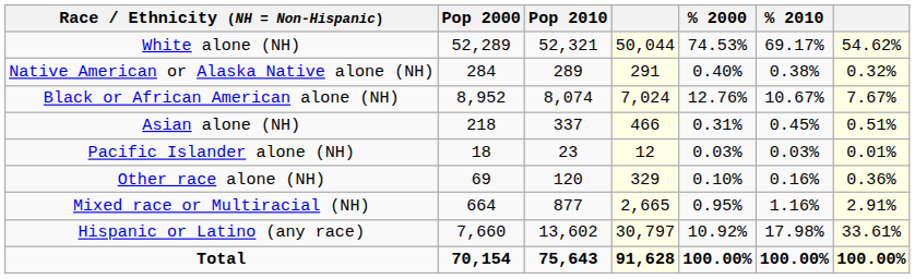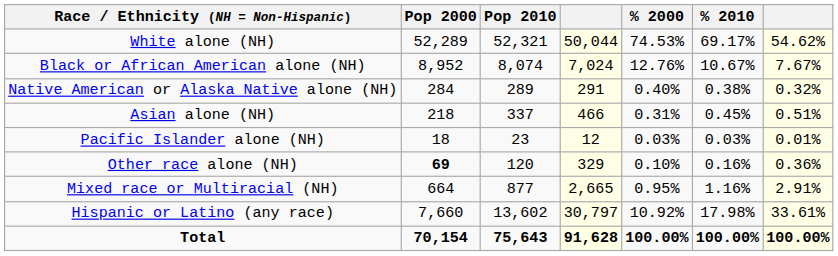rows swapped: Black or African American alone (NH) <-> Native American or Alaska Native alone (NH)
Other race alone (NH) | Pop 2000: normal -> bold
